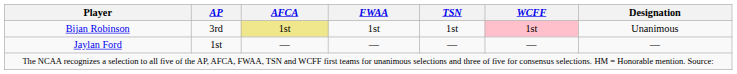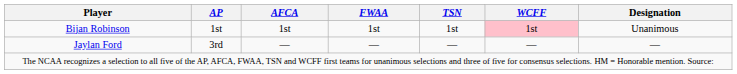Bijan Robinson | AP: 3rd -> 1st
Bijan Robinson | AFCA: khaki background -> no background
Jaylan Ford | AP: 1st -> 3rd
